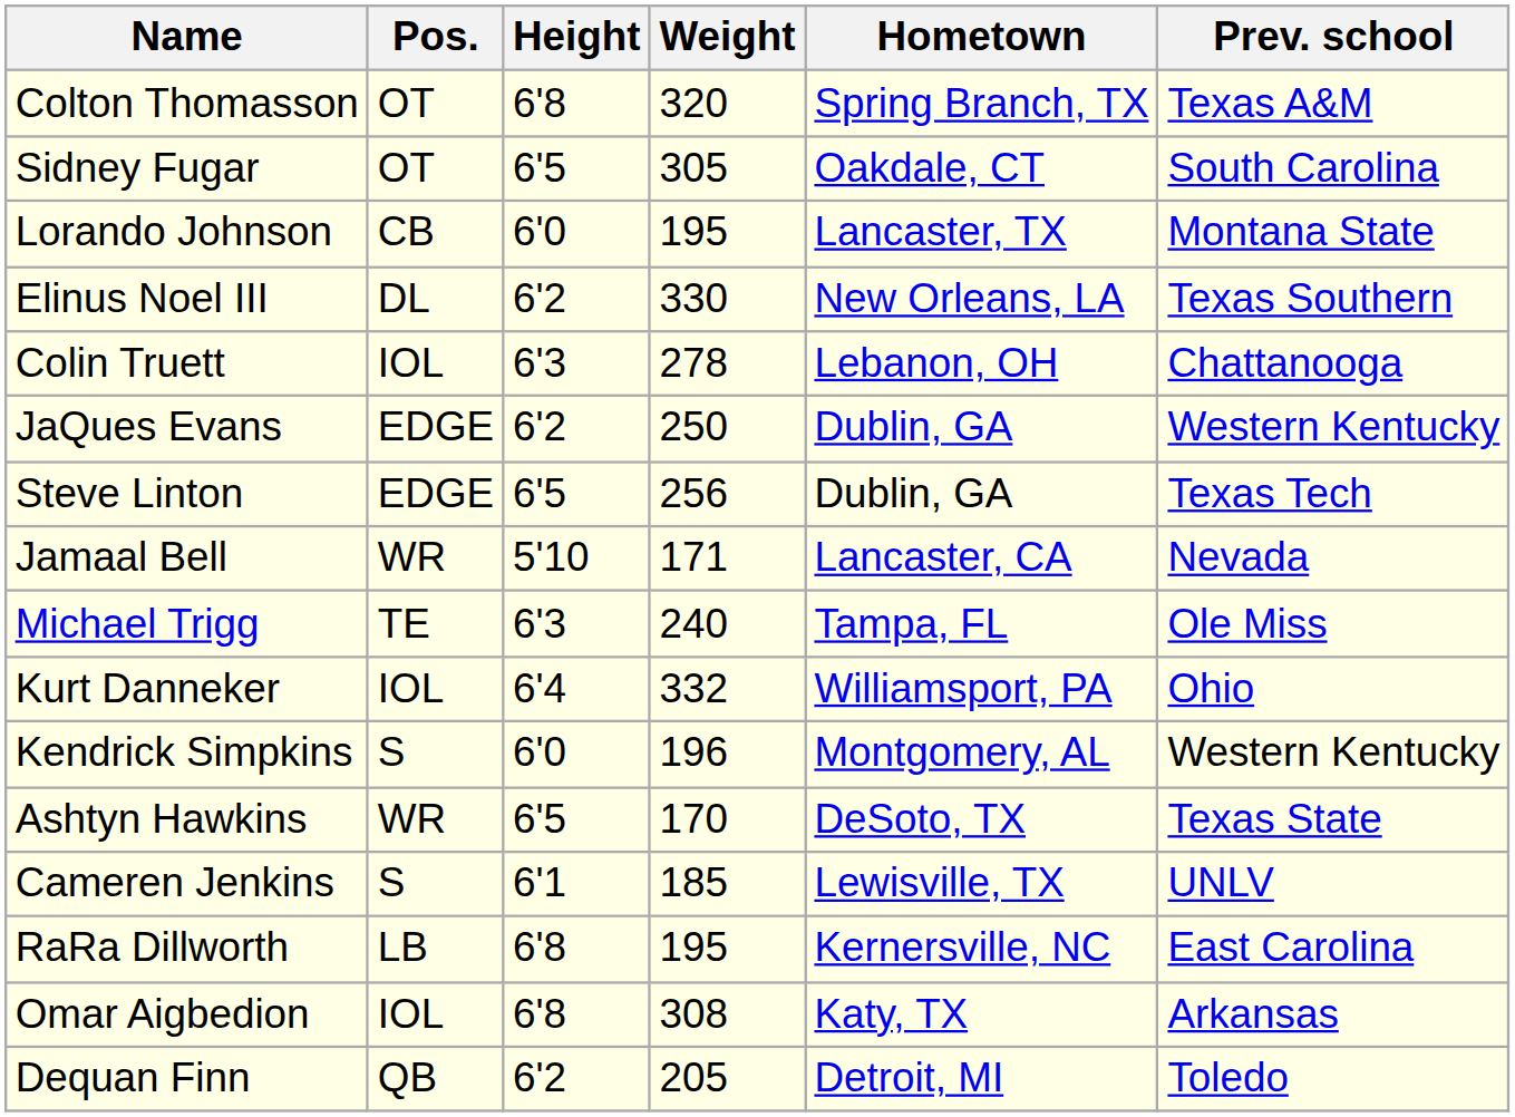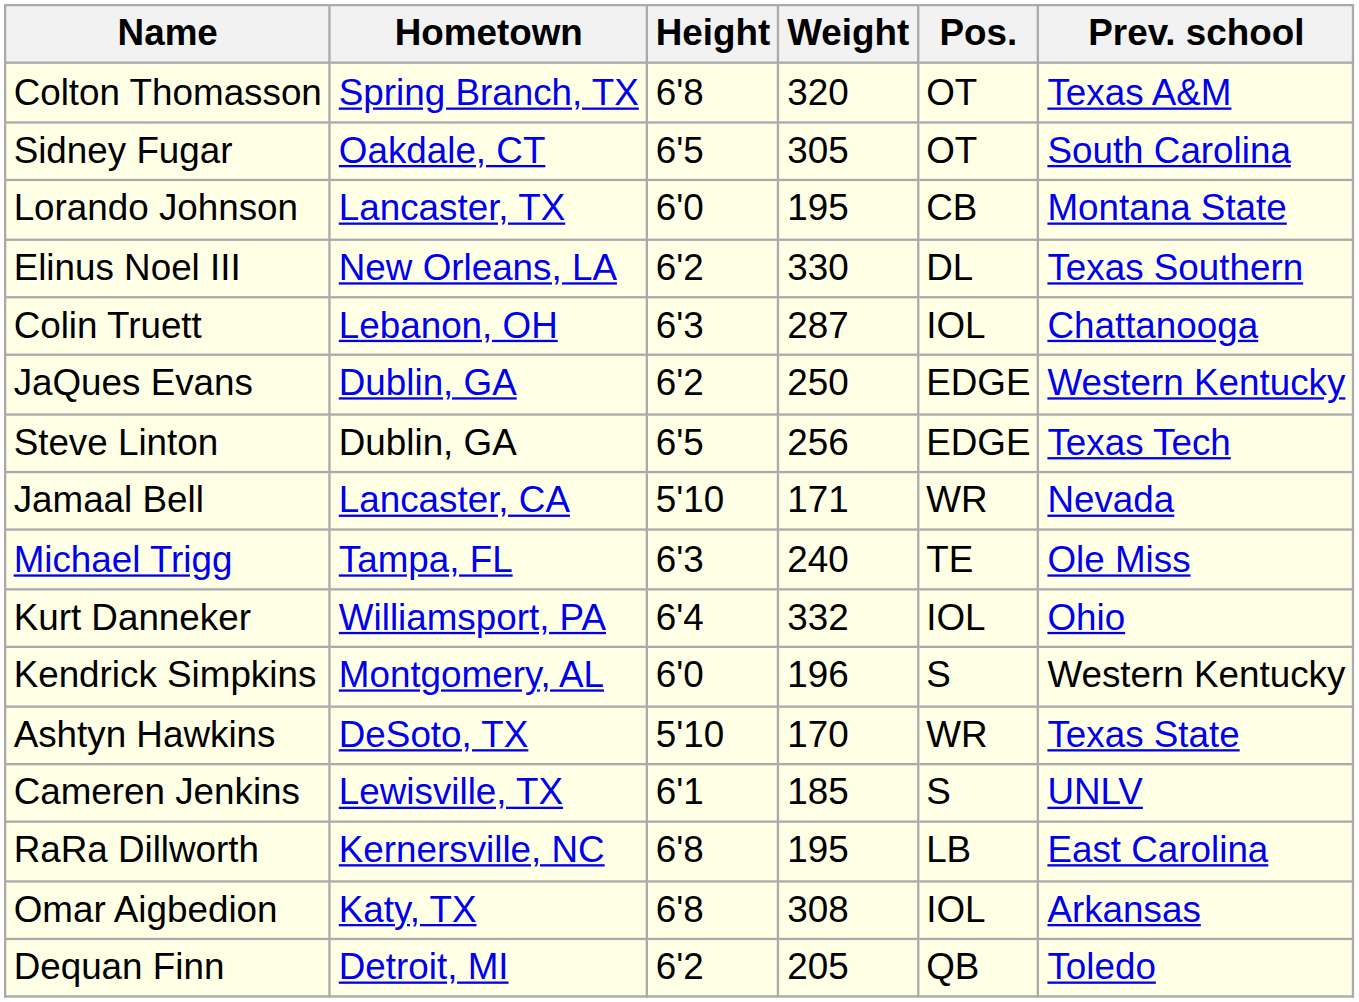columns swapped: Pos. <-> Hometown
Colin Truett | Weight: 278 -> 287
Ashtyn Hawkins | Height: 6'5 -> 5'10
